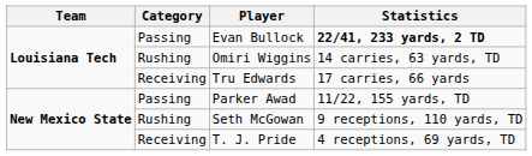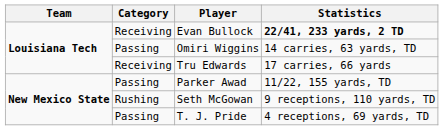Evan Bullock | Category: Passing -> Receiving
Omiri Wiggins | Category: Rushing -> Passing
T. J. Pride | Category: Receiving -> Passing
